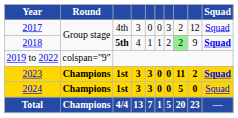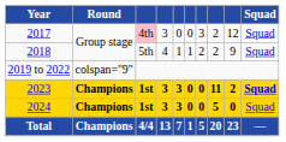2017 | column 3: no background -> pink background
2018 | column 3: bold -> normal
2018 | column 8: lightgreen background -> no background
2018 | Squad: bold -> normal
